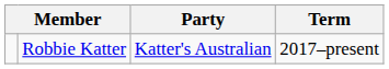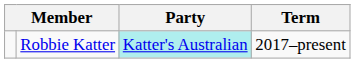Robbie Katter | Party: no background -> paleturquoise background
